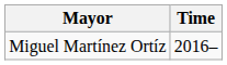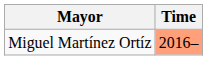Miguel Martínez Ortíz | Time: no background -> lightsalmon background
